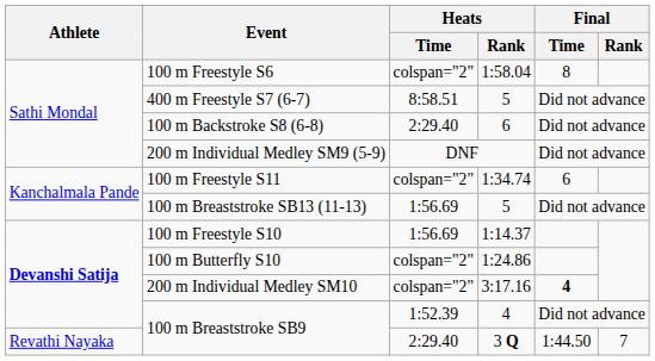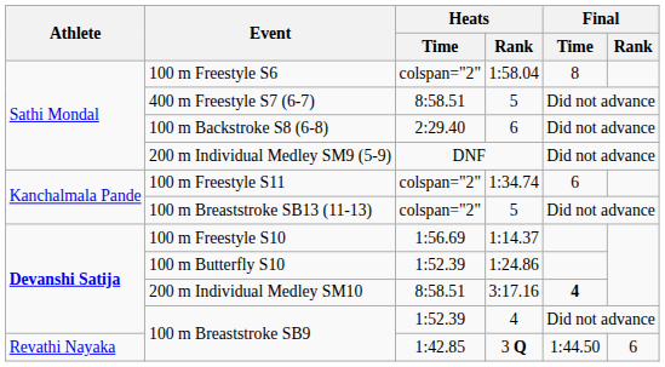100 m Breaststroke SB13 (11-13) | Heats / Time: 1:56.69 -> colspan="2"
100 m Butterfly S10 | Heats / Time: colspan="2" -> 1:52.39
200 m Individual Medley SM10 | Heats / Time: colspan="2" -> 8:58.51
100 m Breaststroke SB9 / 3 Q | Heats / Time: 2:29.40 -> 1:42.85
100 m Breaststroke SB9 / 3 Q | Final / Rank: 7 -> 6
